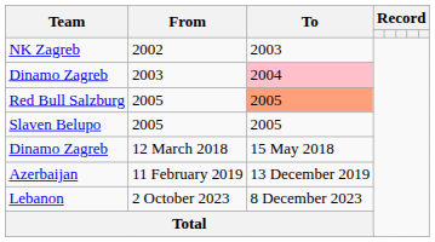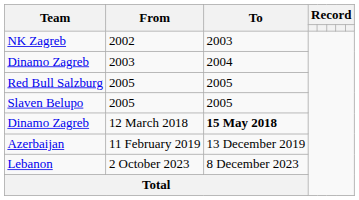Dinamo Zagreb / 2003 | To: pink background -> no background
Red Bull Salzburg | To: lightsalmon background -> no background
Dinamo Zagreb / 12 March 2018 | To: normal -> bold
